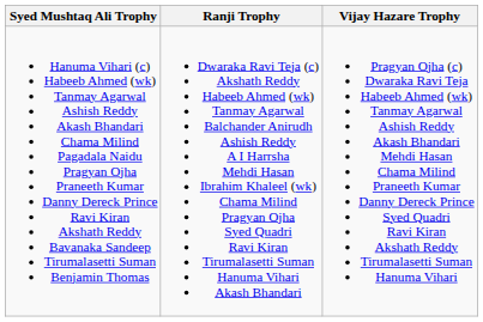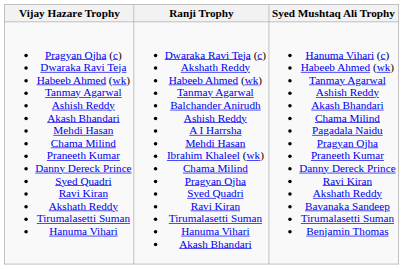columns swapped: Vijay Hazare Trophy <-> Syed Mushtaq Ali Trophy
